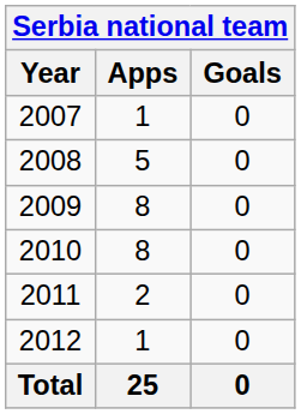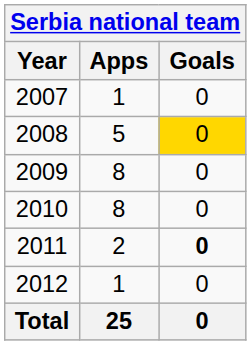2008 | Goals: no background -> gold background
2011 | Goals: normal -> bold
